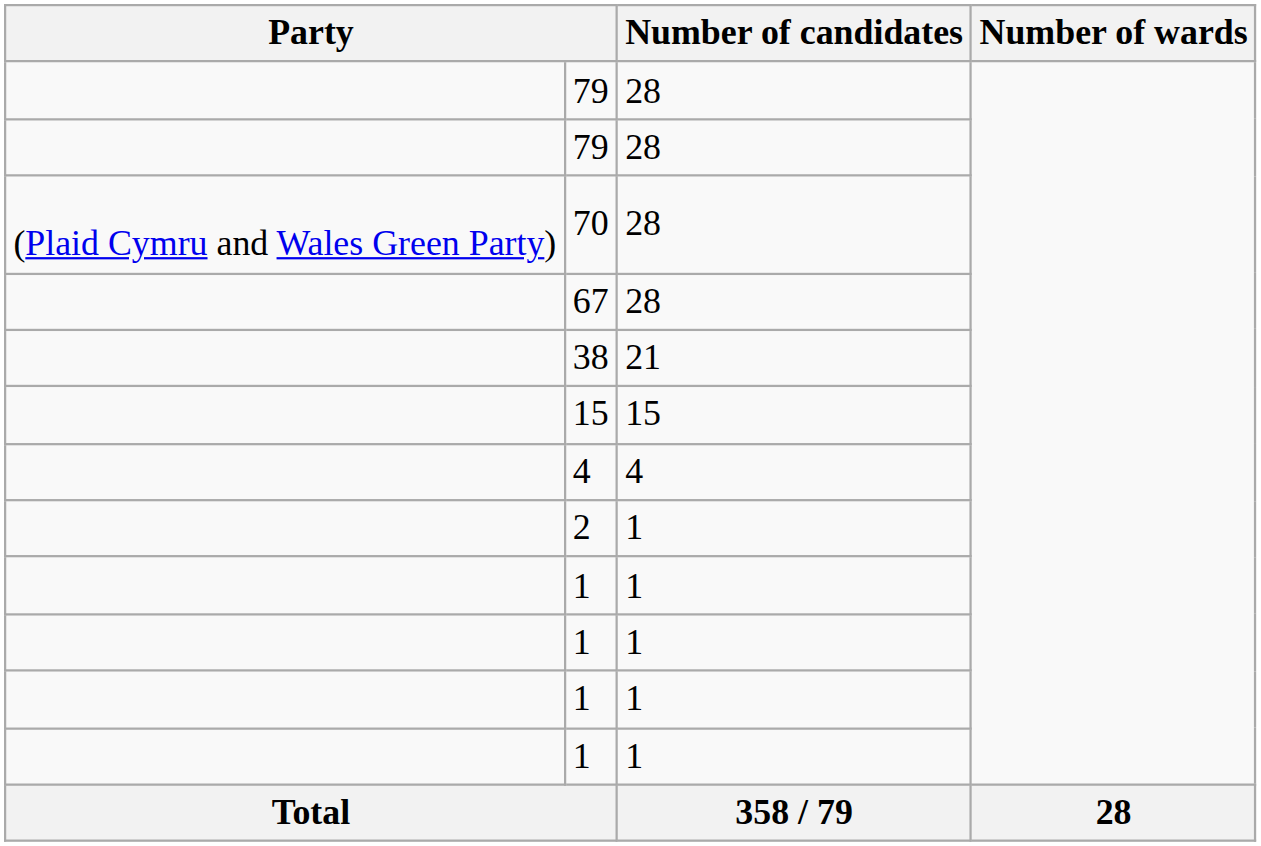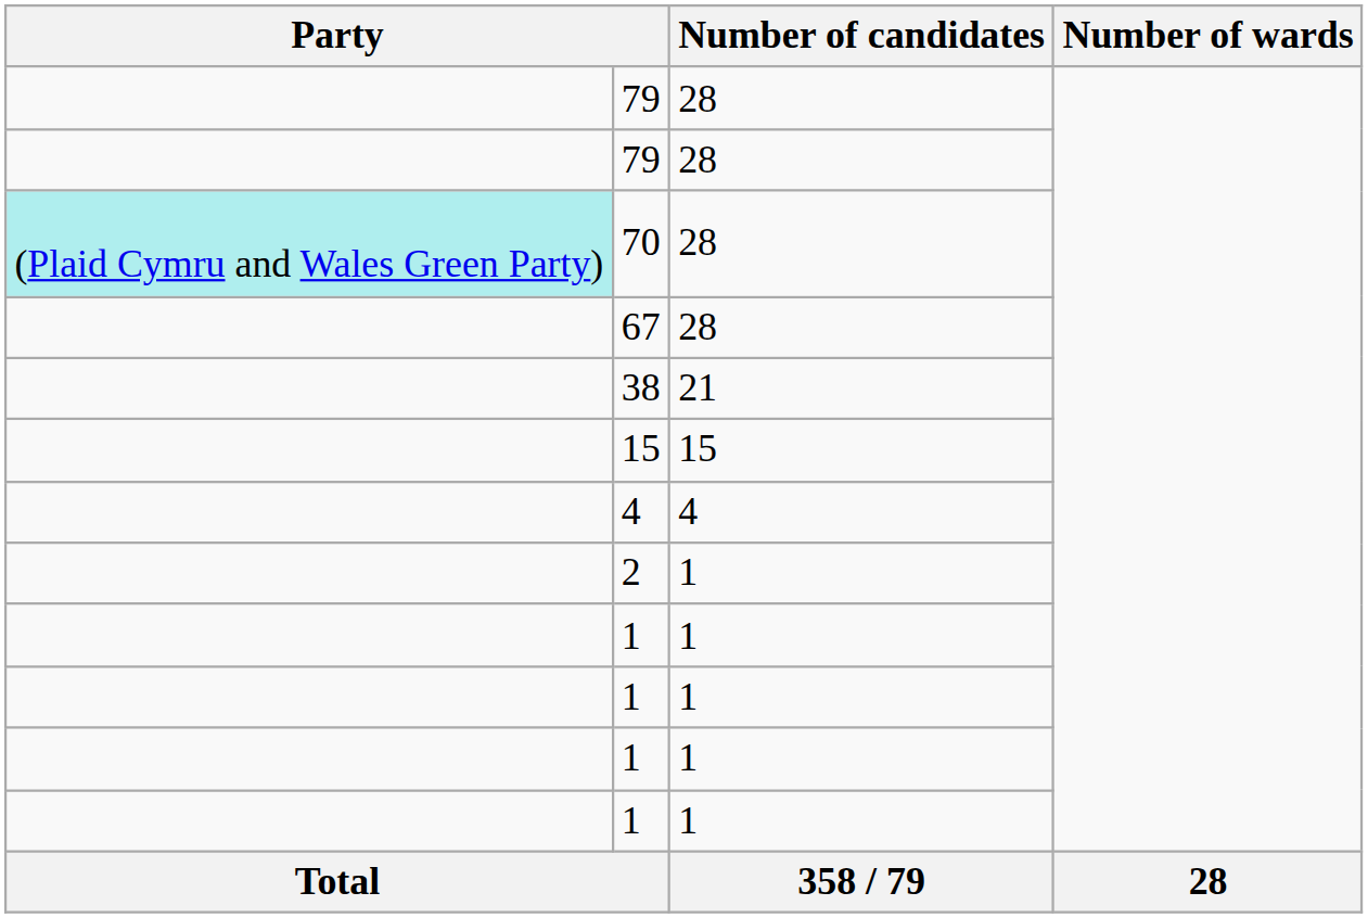70 | column 1: no background -> paleturquoise background
